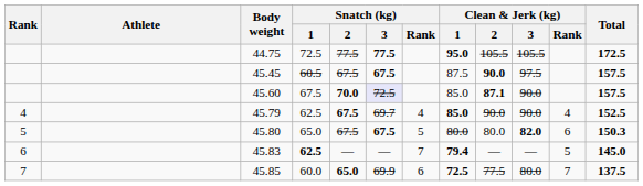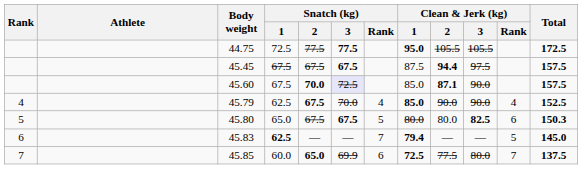row 4 | Snatch (kg) / 1: 60.5 -> 67.5
row 4 | Clean & Jerk (kg) / 2: 90.0 -> 94.4
row 6 | Snatch (kg) / 3: 69.7 -> 70.0
row 7 | Clean & Jerk (kg) / 3: 82.0 -> 82.5
